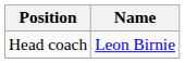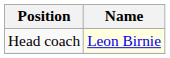Head coach | Name: no background -> lightyellow background
